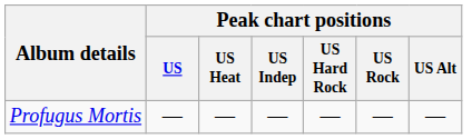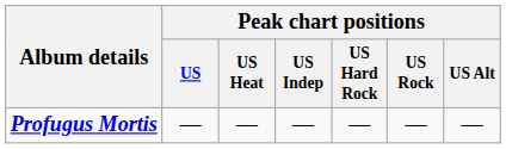Profugus Mortis | Album details: normal -> bold
